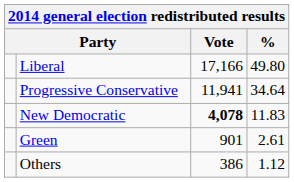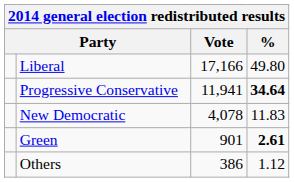Progressive Conservative | %: normal -> bold
New Democratic | Vote: bold -> normal
Green | %: normal -> bold
